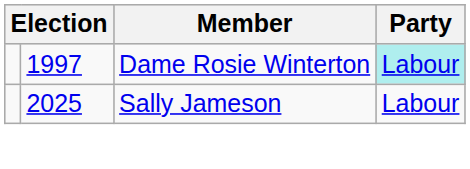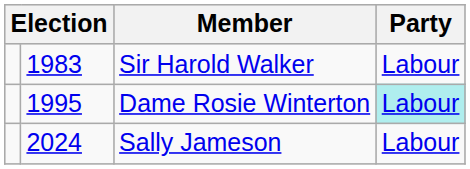+ row: 1983 | Sir Harold Walker | Labour
Dame Rosie Winterton | column 2: 1997 -> 1995
Sally Jameson | column 2: 2025 -> 2024
